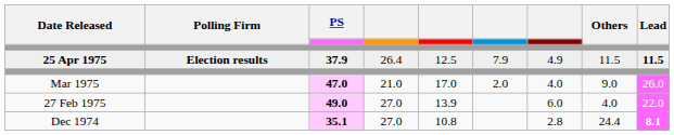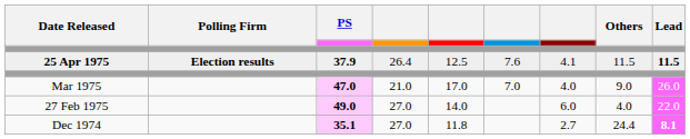25 Apr 1975 | column 6: 7.9 -> 7.6
25 Apr 1975 | column 7: 4.9 -> 4.1
Mar 1975 | column 6: 2.0 -> 7.0
27 Feb 1975 | column 5: 13.9 -> 14.0
Dec 1974 | column 5: 10.8 -> 11.8
Dec 1974 | column 7: 2.8 -> 2.7
